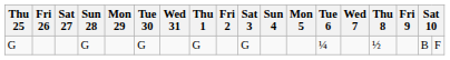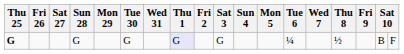row 2 | Thu 25: normal -> bold
row 2 | Thu 1: no background -> lavender background
